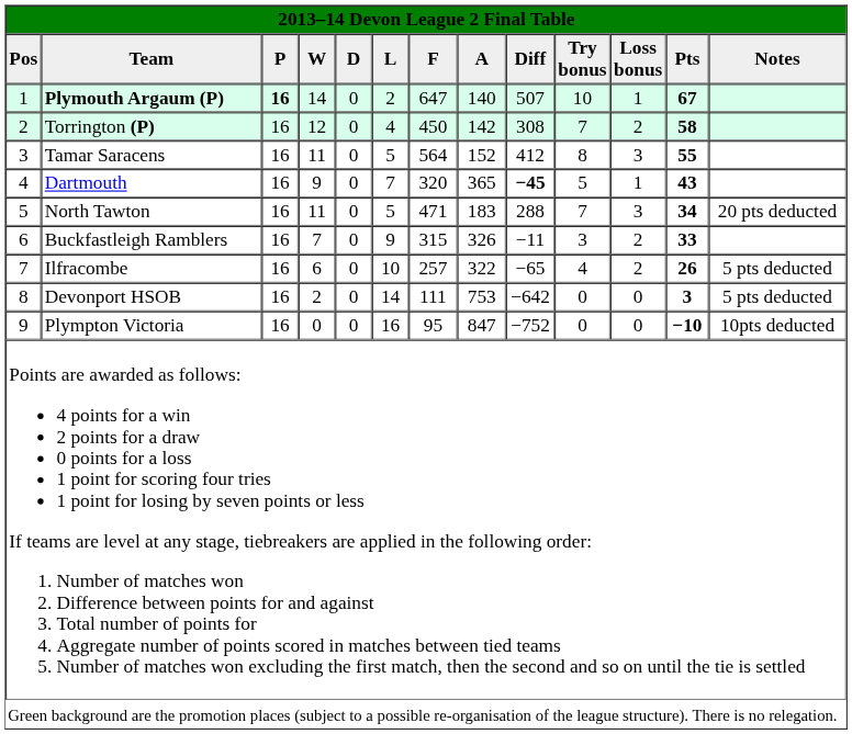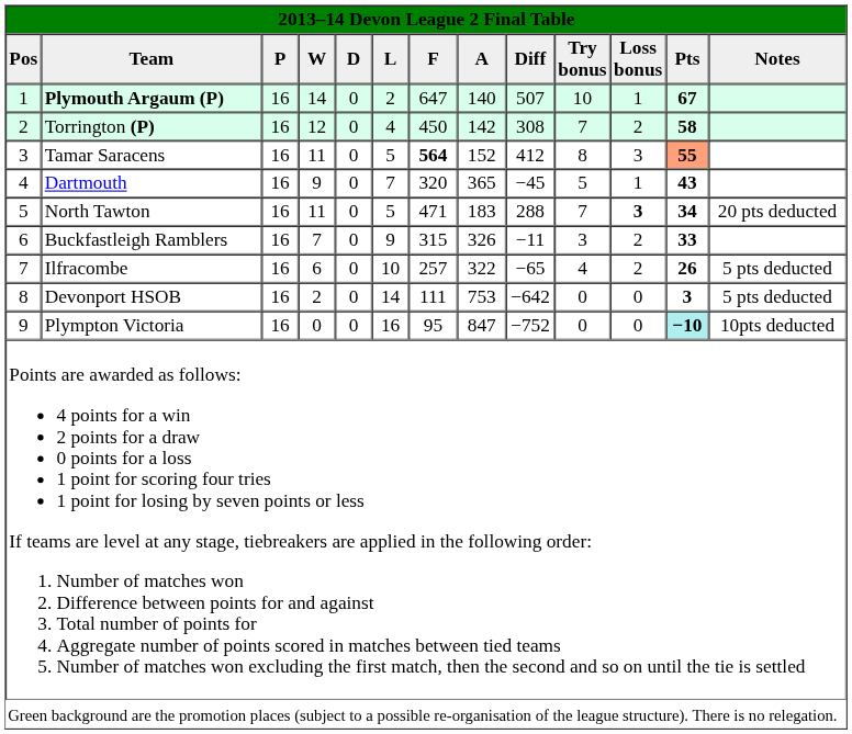Plymouth Argaum (P) | 2013–14 Devon League 2 Final Table / P: bold -> normal
Tamar Saracens | 2013–14 Devon League 2 Final Table / F: normal -> bold
Tamar Saracens | 2013–14 Devon League 2 Final Table / Pts: no background -> lightsalmon background
Dartmouth | 2013–14 Devon League 2 Final Table / Diff: bold -> normal
North Tawton | 2013–14 Devon League 2 Final Table / Loss bonus: normal -> bold
Plympton Victoria | 2013–14 Devon League 2 Final Table / Pts: no background -> paleturquoise background
